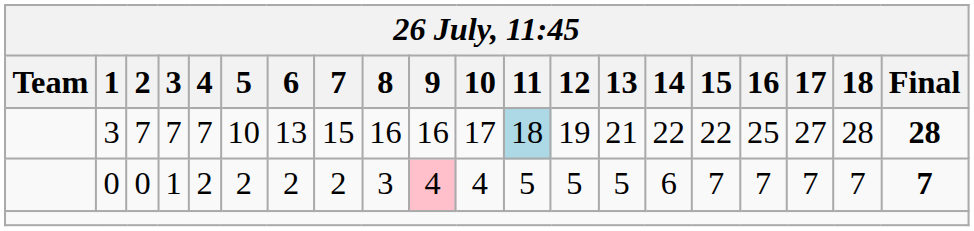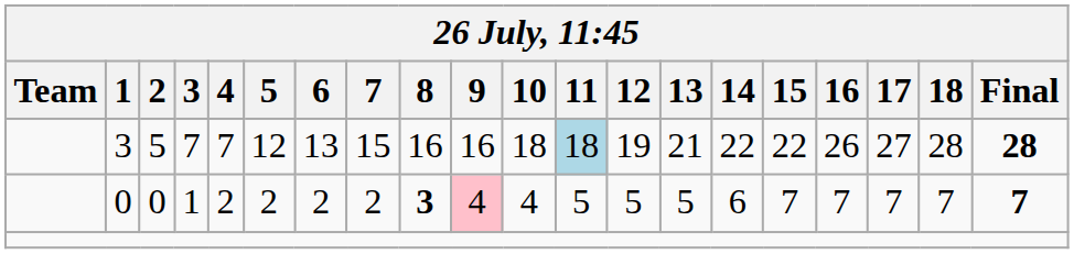row 3 | 2: 7 -> 5
row 3 | 5: 10 -> 12
row 3 | 10: 17 -> 18
row 3 | 16: 25 -> 26
row 4 | 8: normal -> bold
